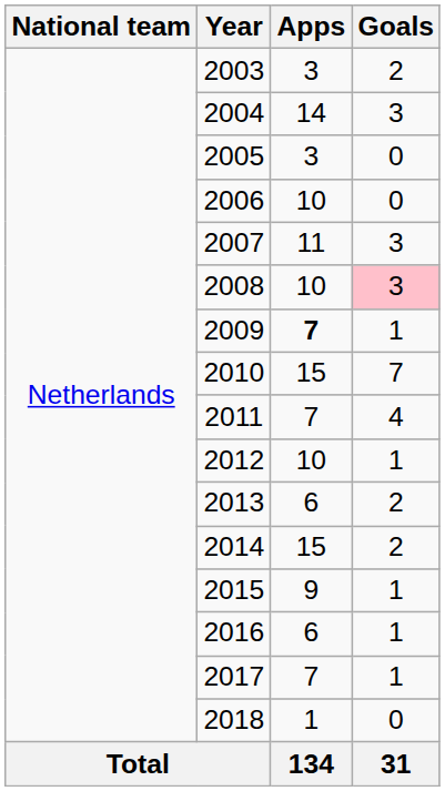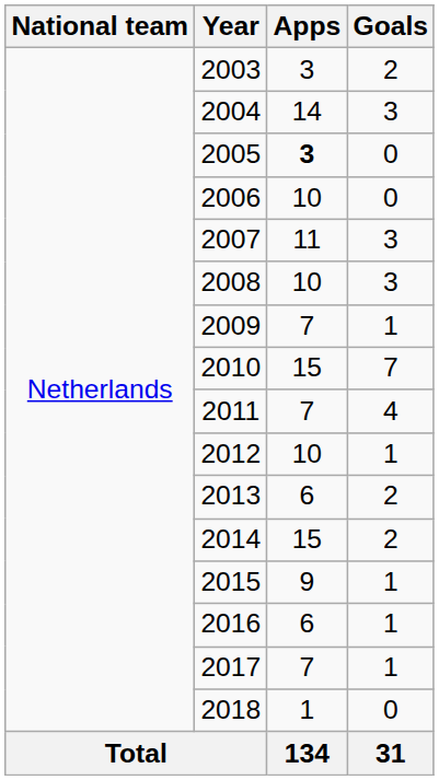2005 | Apps: normal -> bold
2008 | Goals: pink background -> no background
2009 | Apps: bold -> normal
